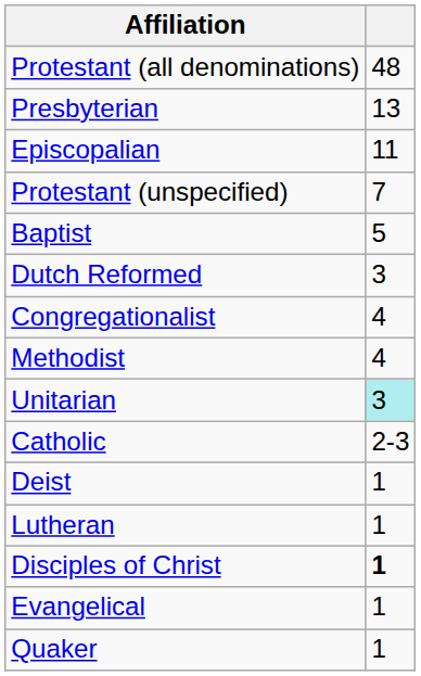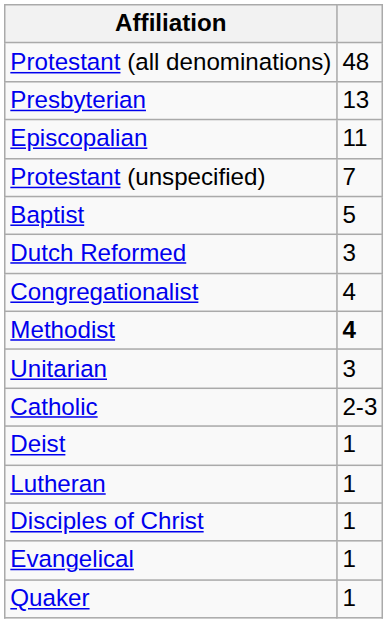Methodist | column 2: normal -> bold
Unitarian | column 2: paleturquoise background -> no background
Disciples of Christ | column 2: bold -> normal
